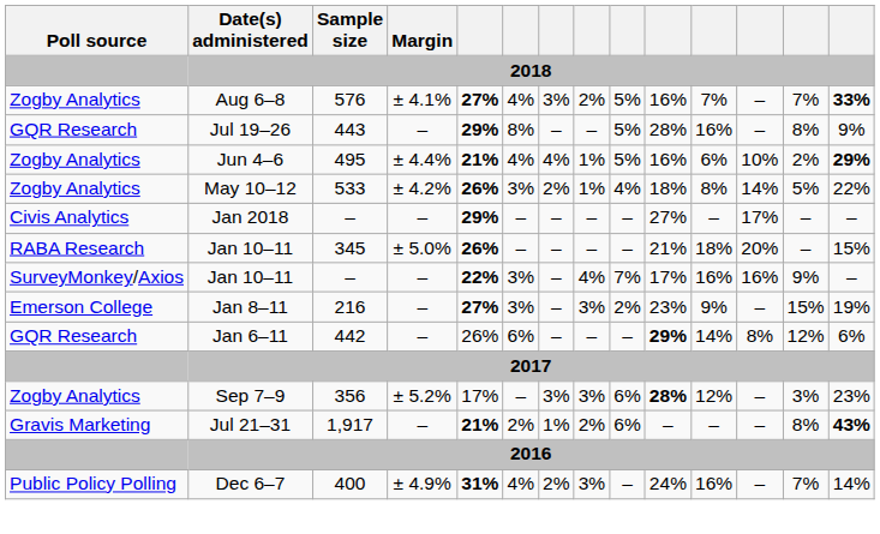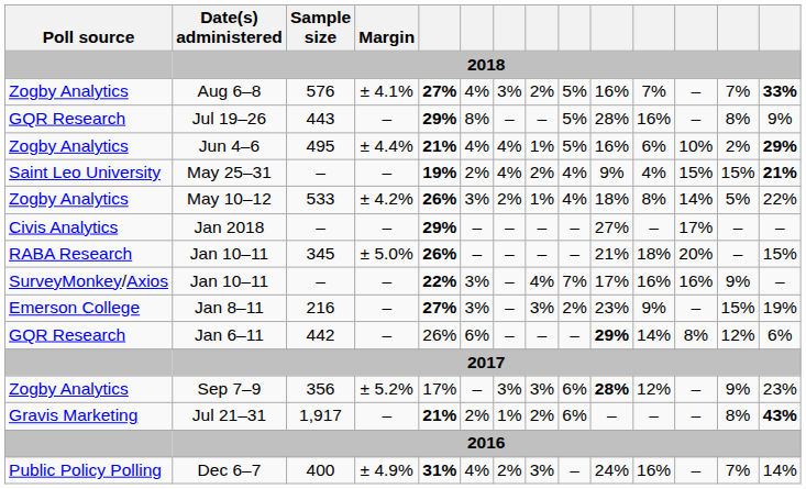+ row: Saint Leo University | May 25–31 | – | – | 19% | 2% | 4% | 2% | 4% | 9% | 4% | 15% | 15% | 21%
Sep 7–9 | column 13: 3% -> 9%
